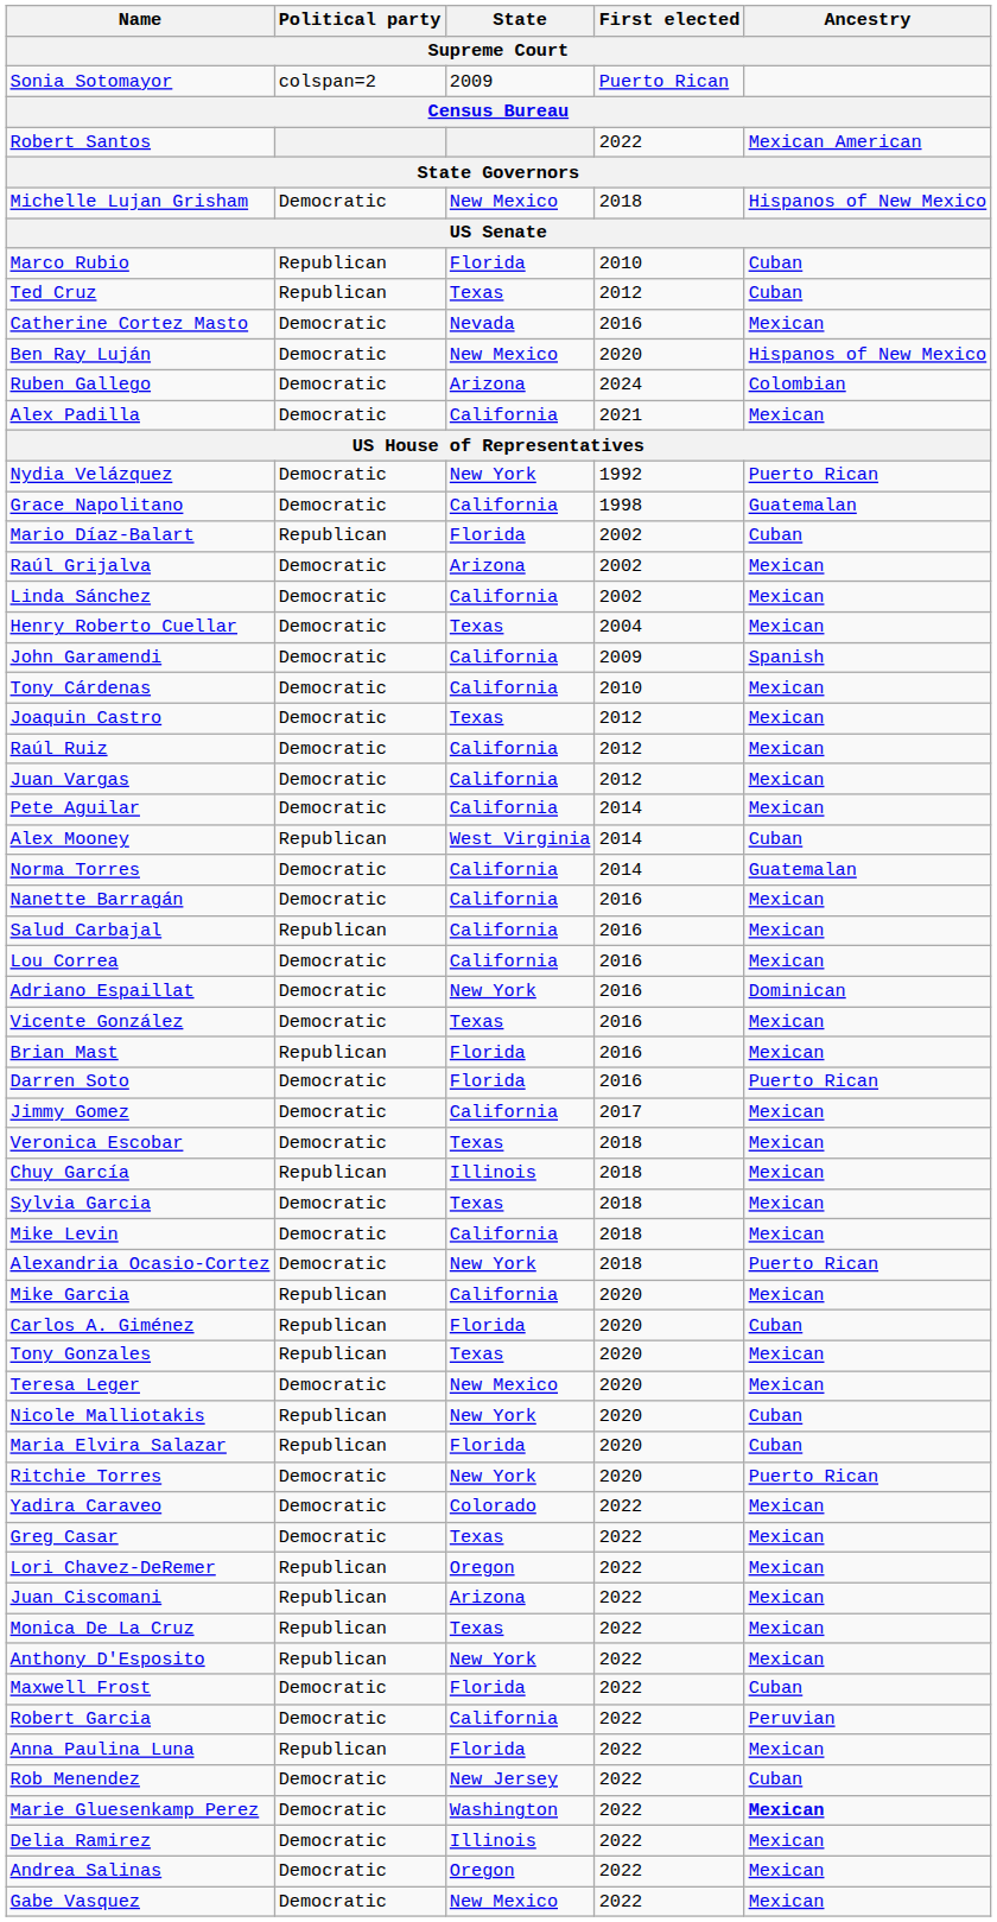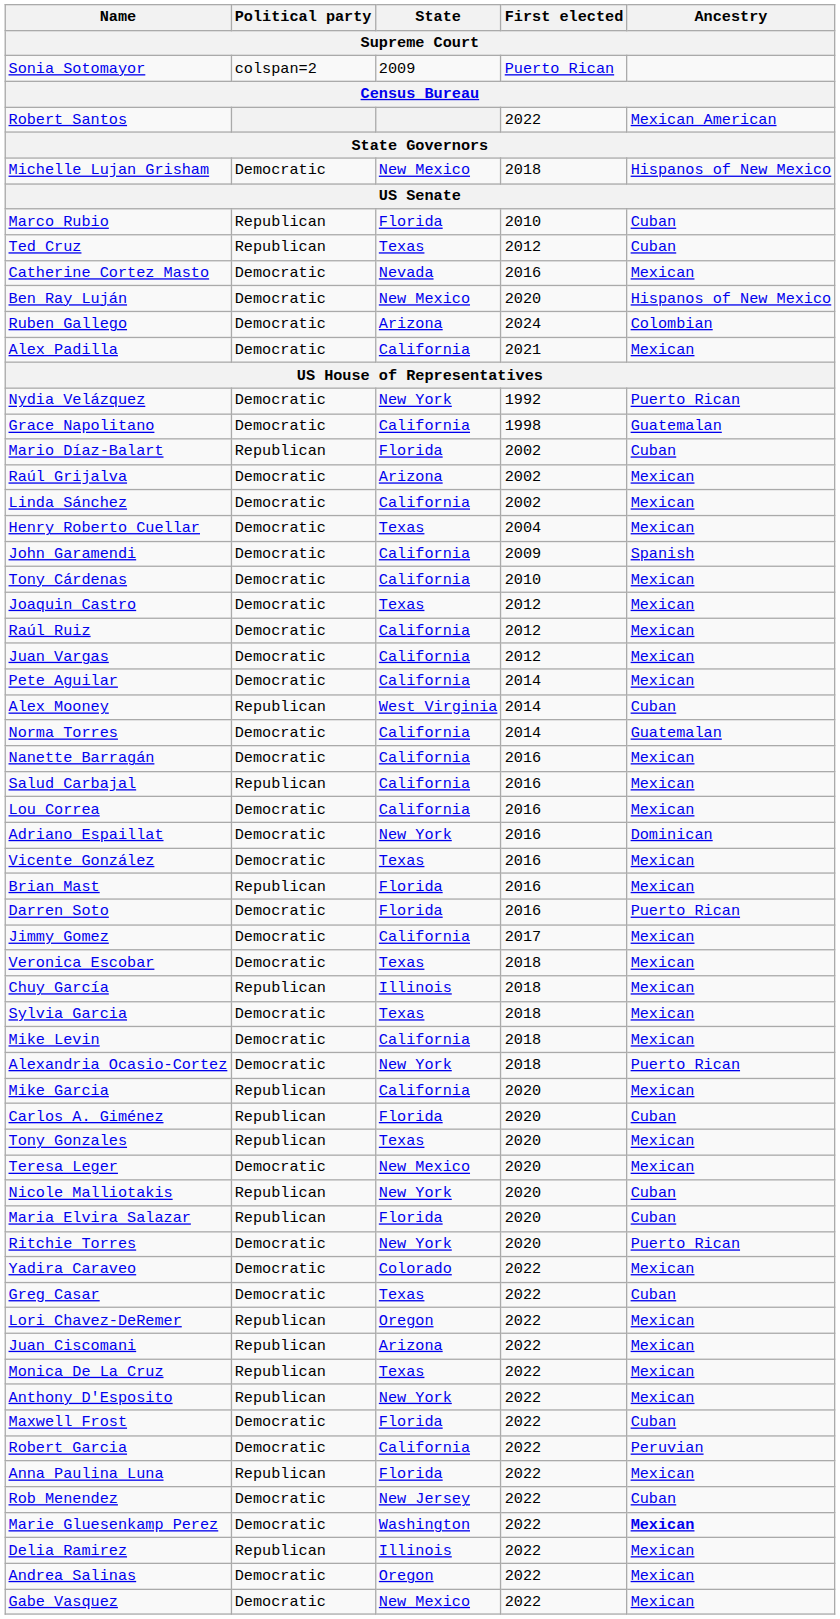Greg Casar | Ancestry: Mexican -> Cuban
Delia Ramirez | Political party: Democratic -> Republican
